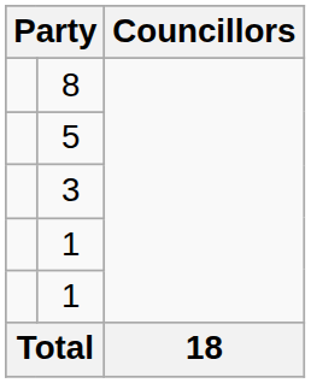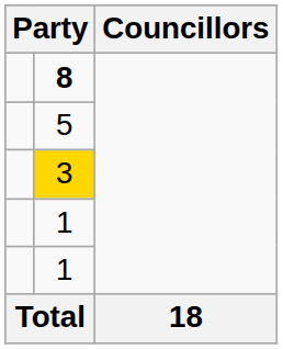8 | column 2: normal -> bold
3 | column 2: no background -> gold background
